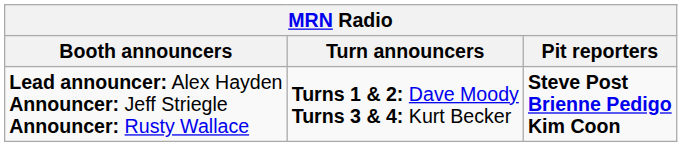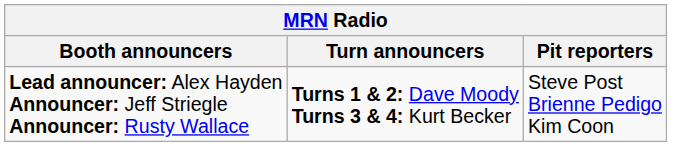row 3 | Pit reporters: bold -> normal
